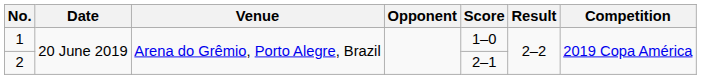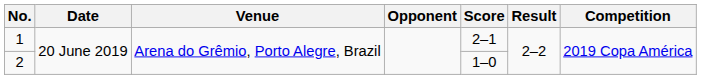1 | Score: 1–0 -> 2–1
2 | Score: 2–1 -> 1–0
